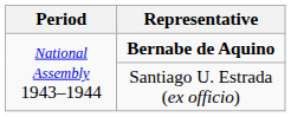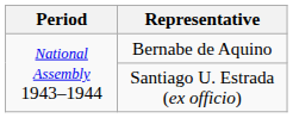Bernabe de Aquino | Representative: bold -> normal
